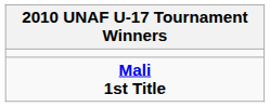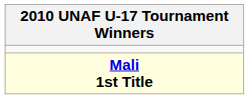row 3 | column 1: no background -> lightyellow background
